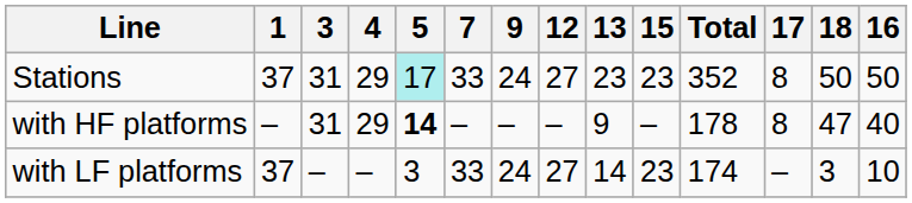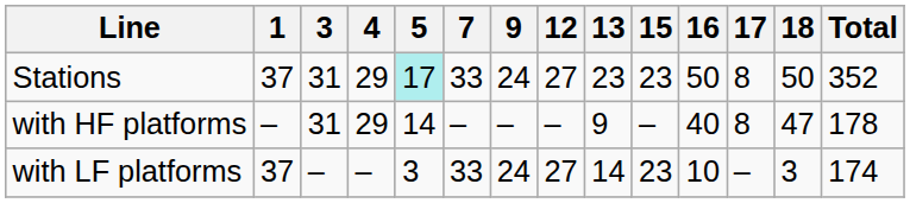columns swapped: 16 <-> Total
with HF platforms | 5: bold -> normal
